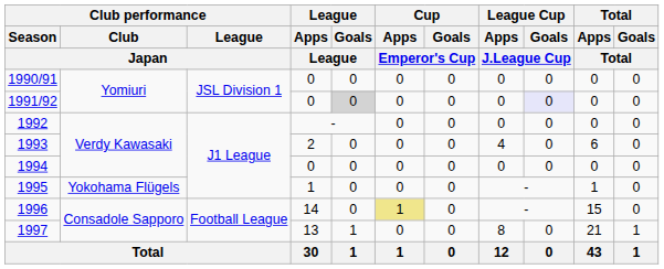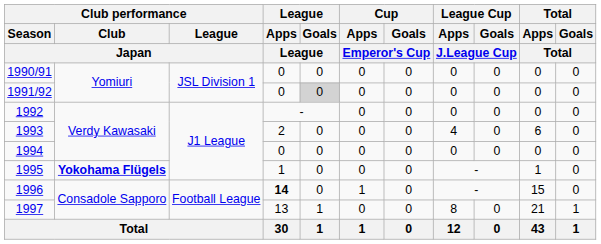1991/92 | League Cup / Goals / J.League Cup: lavender background -> no background
1995 | Club performance / Club / Japan: normal -> bold
1996 | League / Apps / League: normal -> bold
1996 | Cup / Apps / Emperor's Cup: khaki background -> no background
